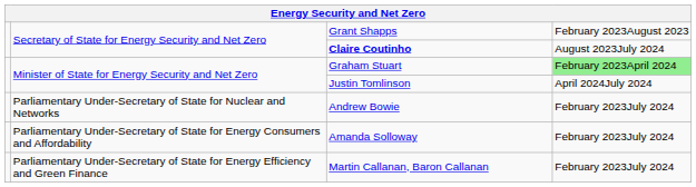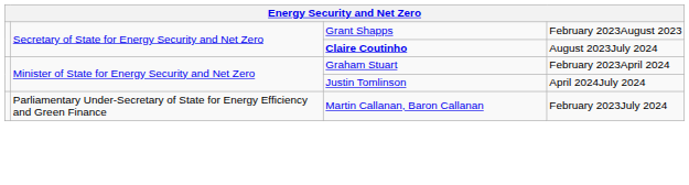Graham Stuart | column 4: lightgreen background -> no background
- row: Parliamentary Under-Secretary of State for Nuclear and Networks | Andrew Bowie | February 2023July 2024
- row: Parliamentary Under-Secretary of State for Energy Consumers and Affordability | Amanda Solloway | February 2023July 2024
